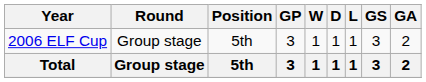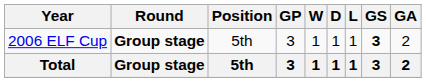2006 ELF Cup | Round: normal -> bold
2006 ELF Cup | GS: normal -> bold
